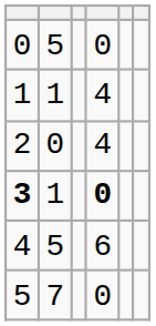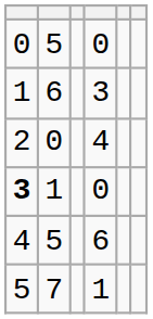row 3 | column 2: 1 -> 6
row 3 | column 4: 4 -> 3
row 5 | column 4: bold -> normal
row 7 | column 4: 0 -> 1
